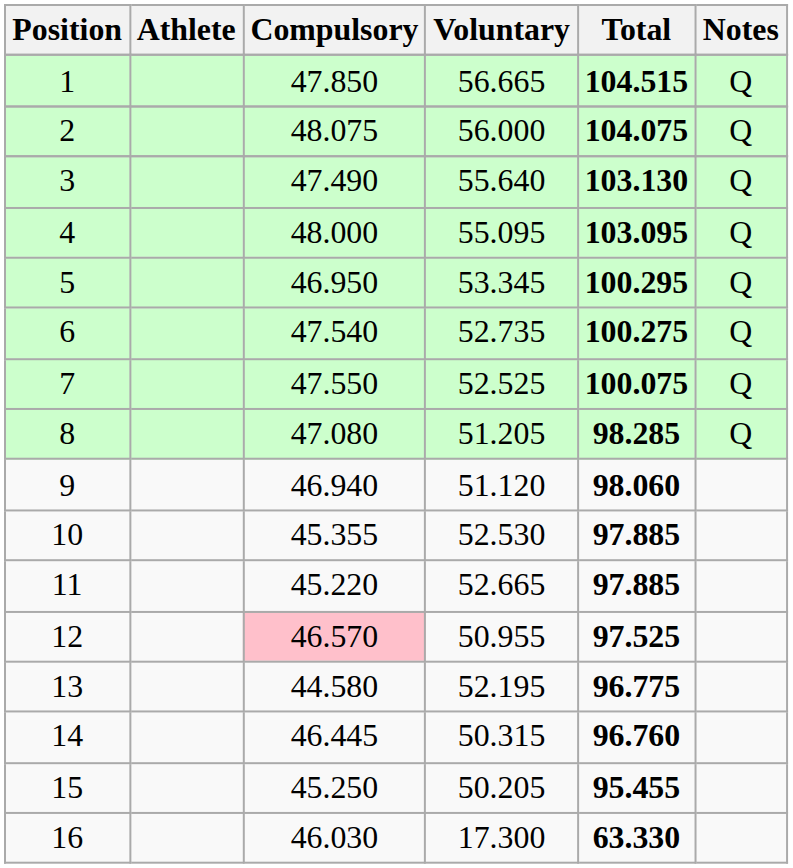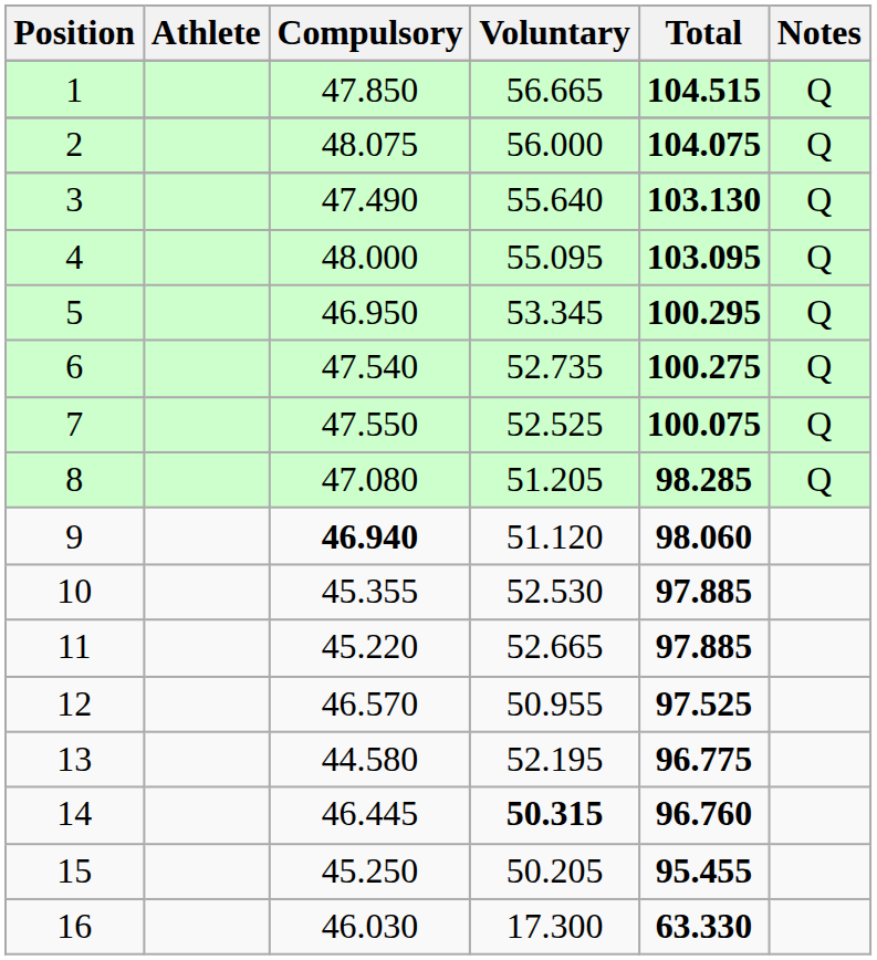9 | Compulsory: normal -> bold
12 | Compulsory: pink background -> no background
14 | Voluntary: normal -> bold
